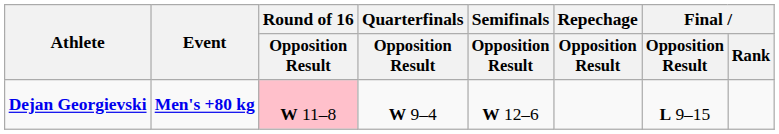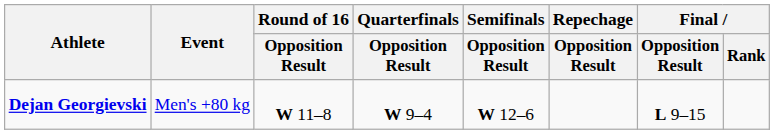Dejan Georgievski | Event: bold -> normal
Dejan Georgievski | Round of 16 / Opposition Result: pink background -> no background
